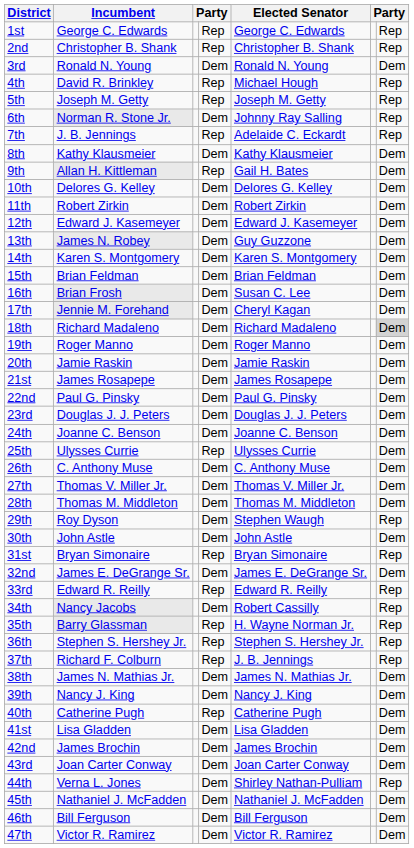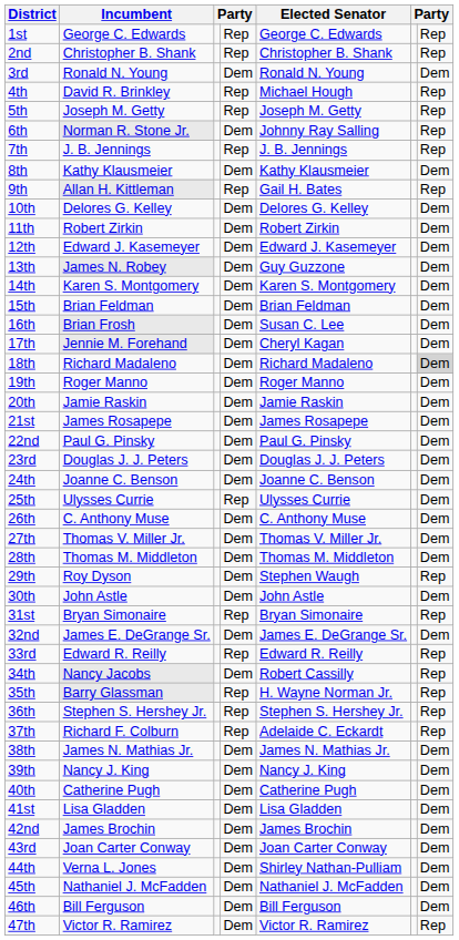7th | Elected Senator: Adelaide C. Eckardt -> J. B. Jennings
9th | column 7: Dem -> Rep
37th | Elected Senator: J. B. Jennings -> Adelaide C. Eckardt
40th | column 4: Rep -> Dem
44th | column 7: Rep -> Dem
47th | column 7: Dem -> Rep
